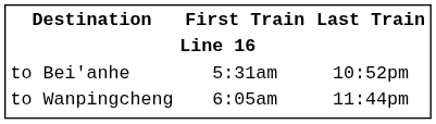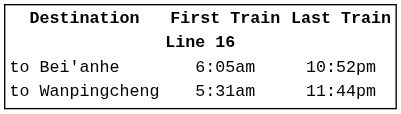to Bei'anhe | First Train: 5:31am -> 6:05am
to Wanpingcheng | First Train: 6:05am -> 5:31am
